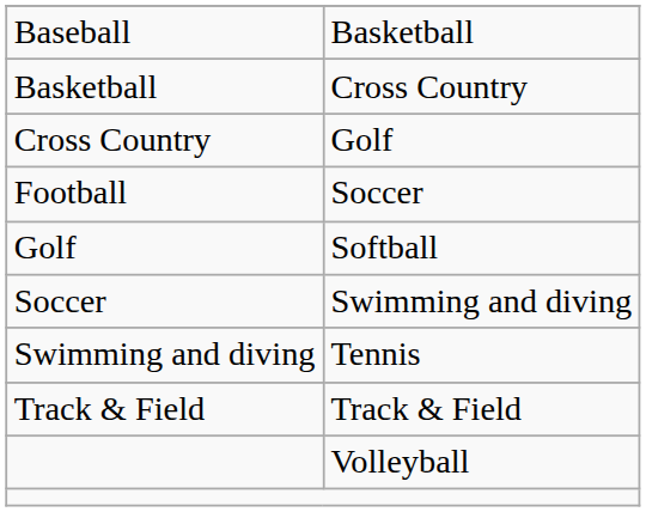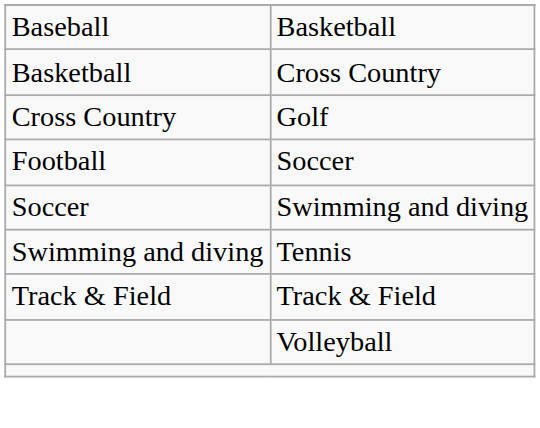- row: Golf | Softball
